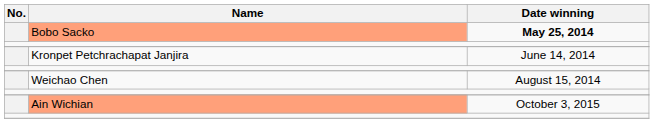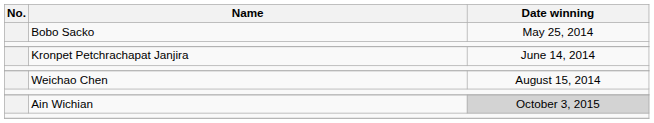Bobo Sacko | Name: lightsalmon background -> no background
Bobo Sacko | Date winning: bold -> normal
Ain Wichian | Name: lightsalmon background -> no background
Ain Wichian | Date winning: no background -> lightgrey background
